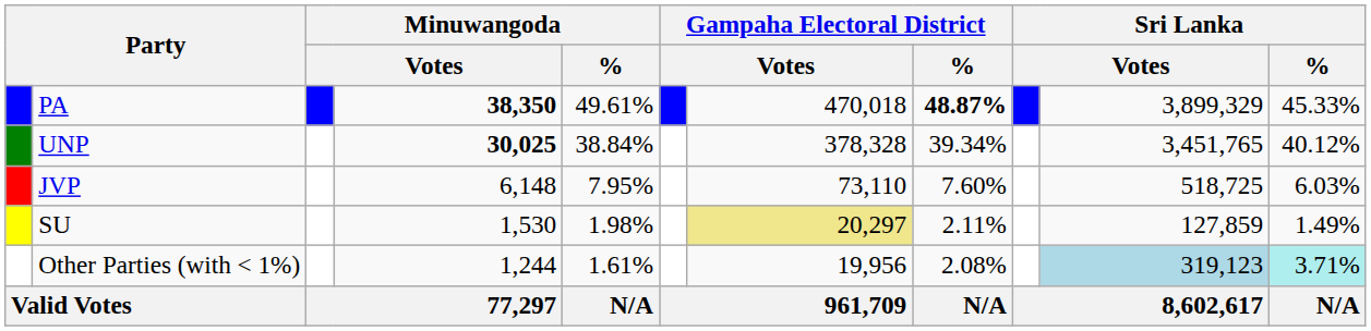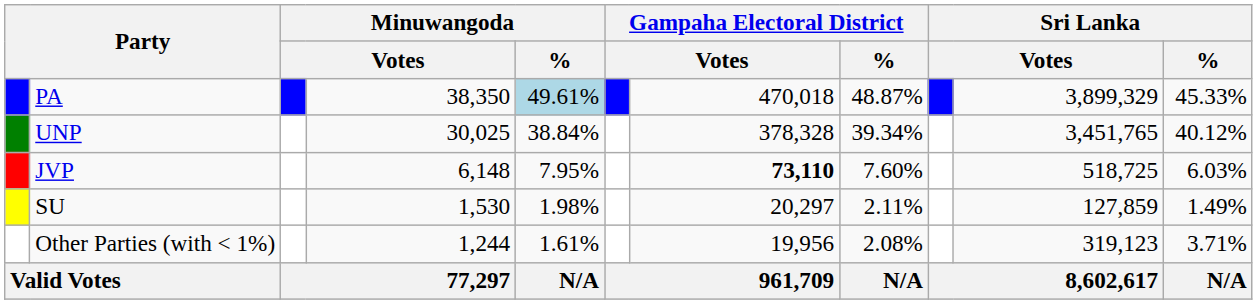PA | column 4: bold -> normal
PA | Minuwangoda / %: no background -> lightblue background
PA | Gampaha Electoral District / %: bold -> normal
UNP | column 4: bold -> normal
JVP | column 7: normal -> bold
SU | column 7: khaki background -> no background
Other Parties (with < 1%) | column 10: lightblue background -> no background
Other Parties (with < 1%) | Sri Lanka / %: paleturquoise background -> no background
